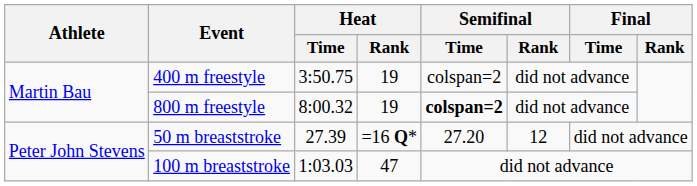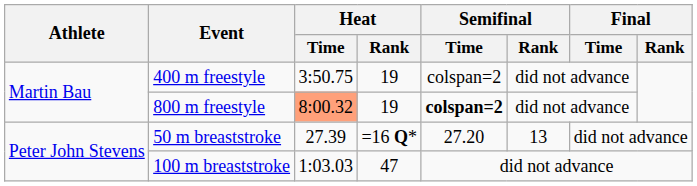800 m freestyle | Heat / Time: no background -> lightsalmon background
50 m breaststroke | Semifinal / Rank: 12 -> 13
